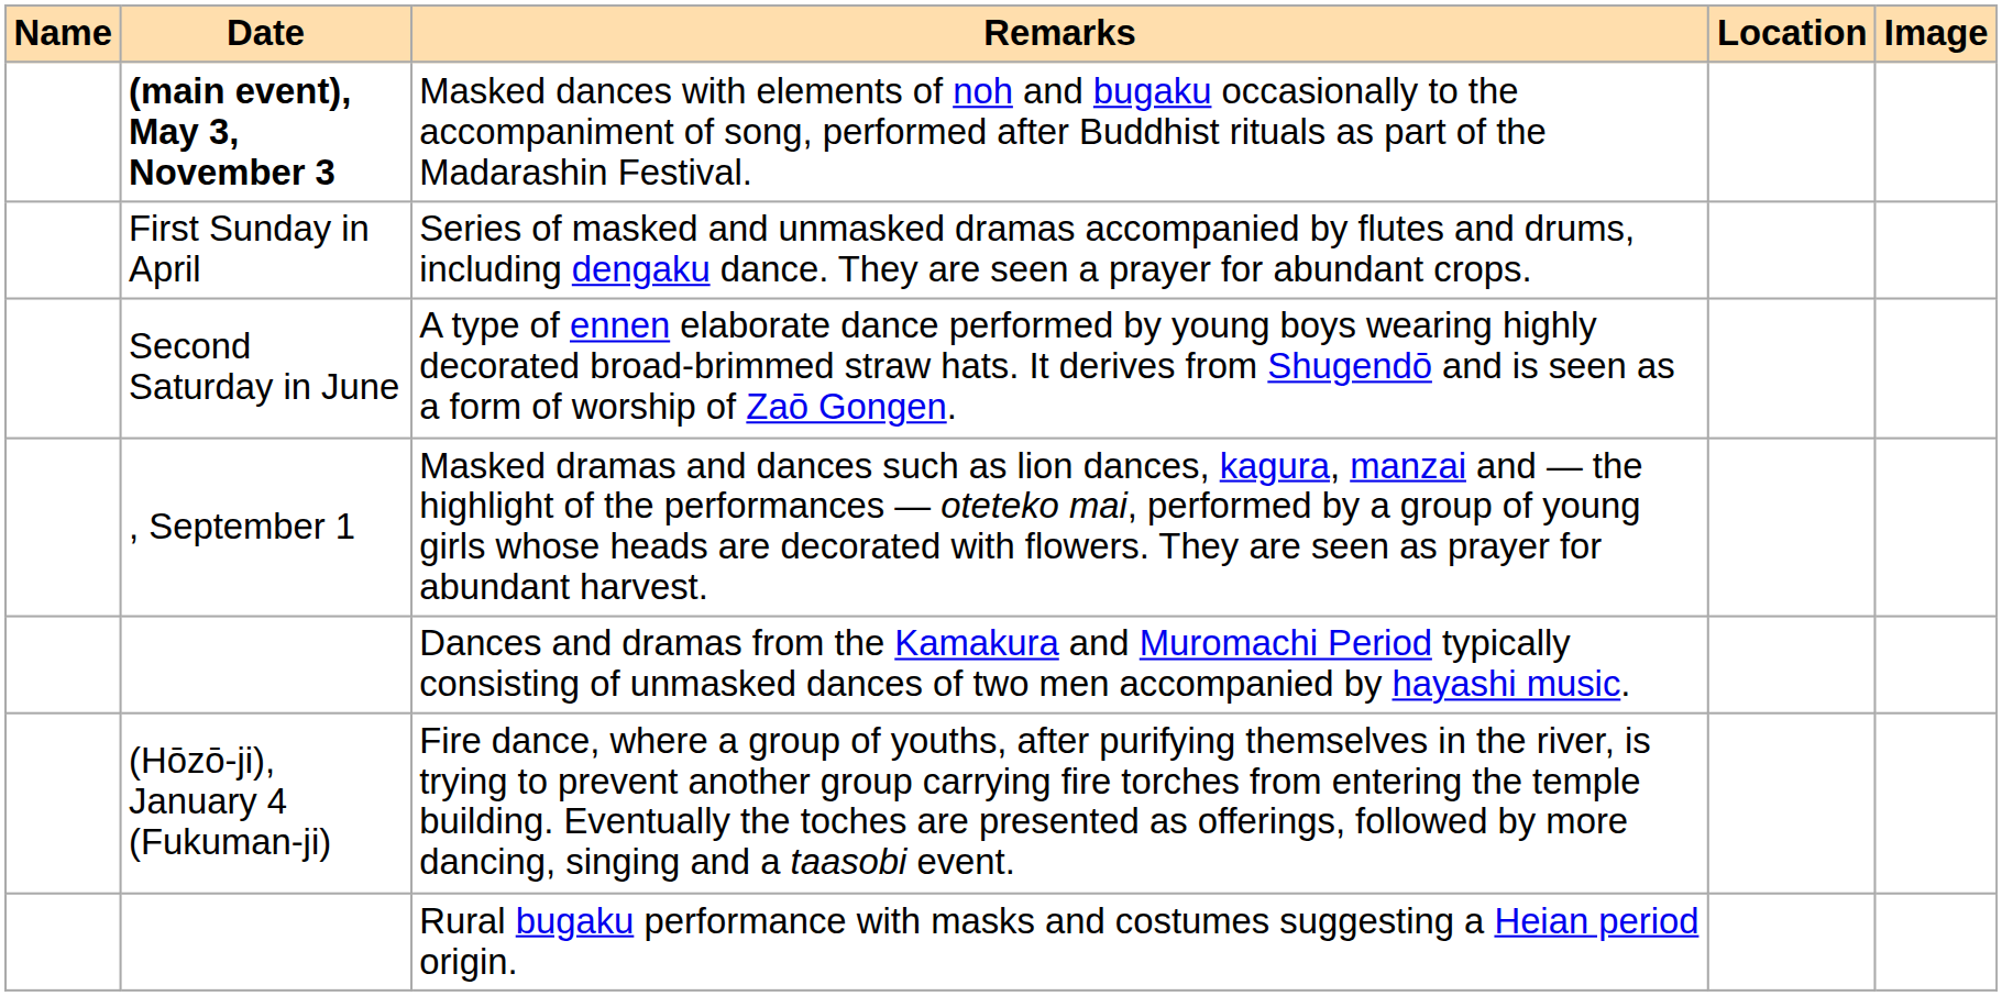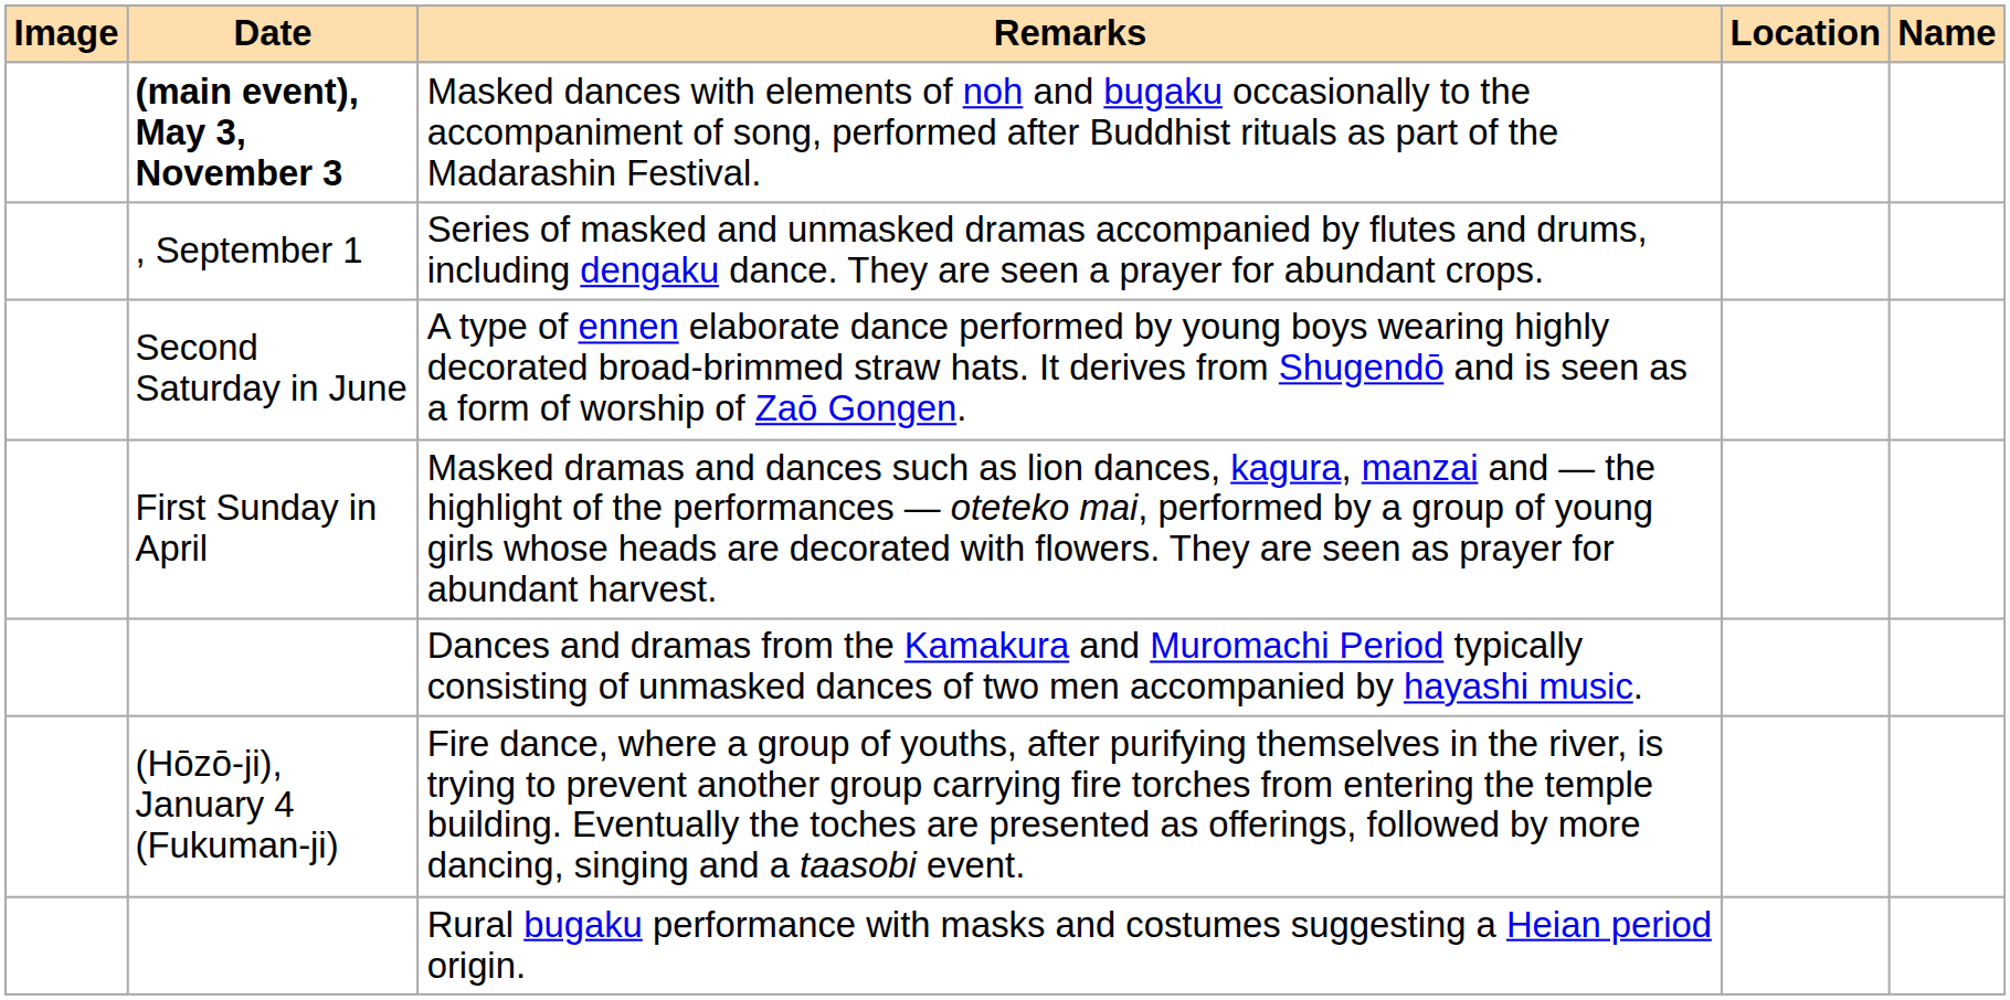columns swapped: Name <-> Image
row 3 | Date: First Sunday in April -> , September 1
row 5 | Date: , September 1 -> First Sunday in April
